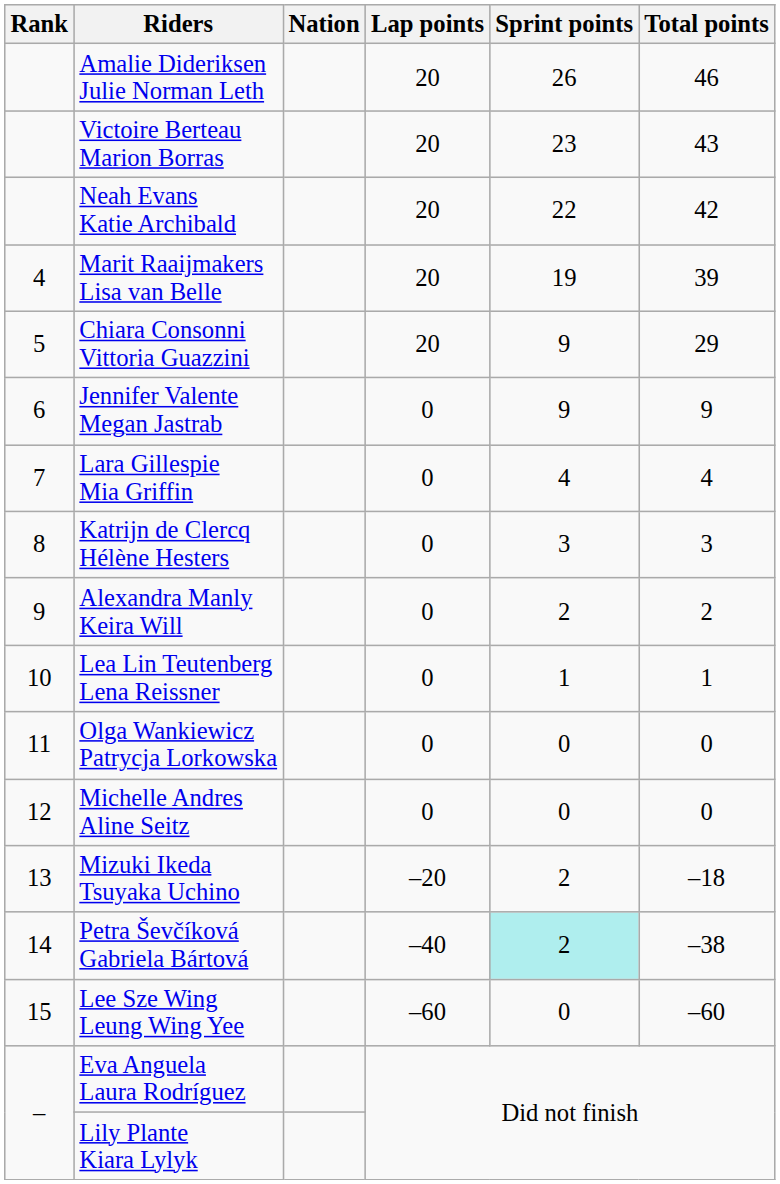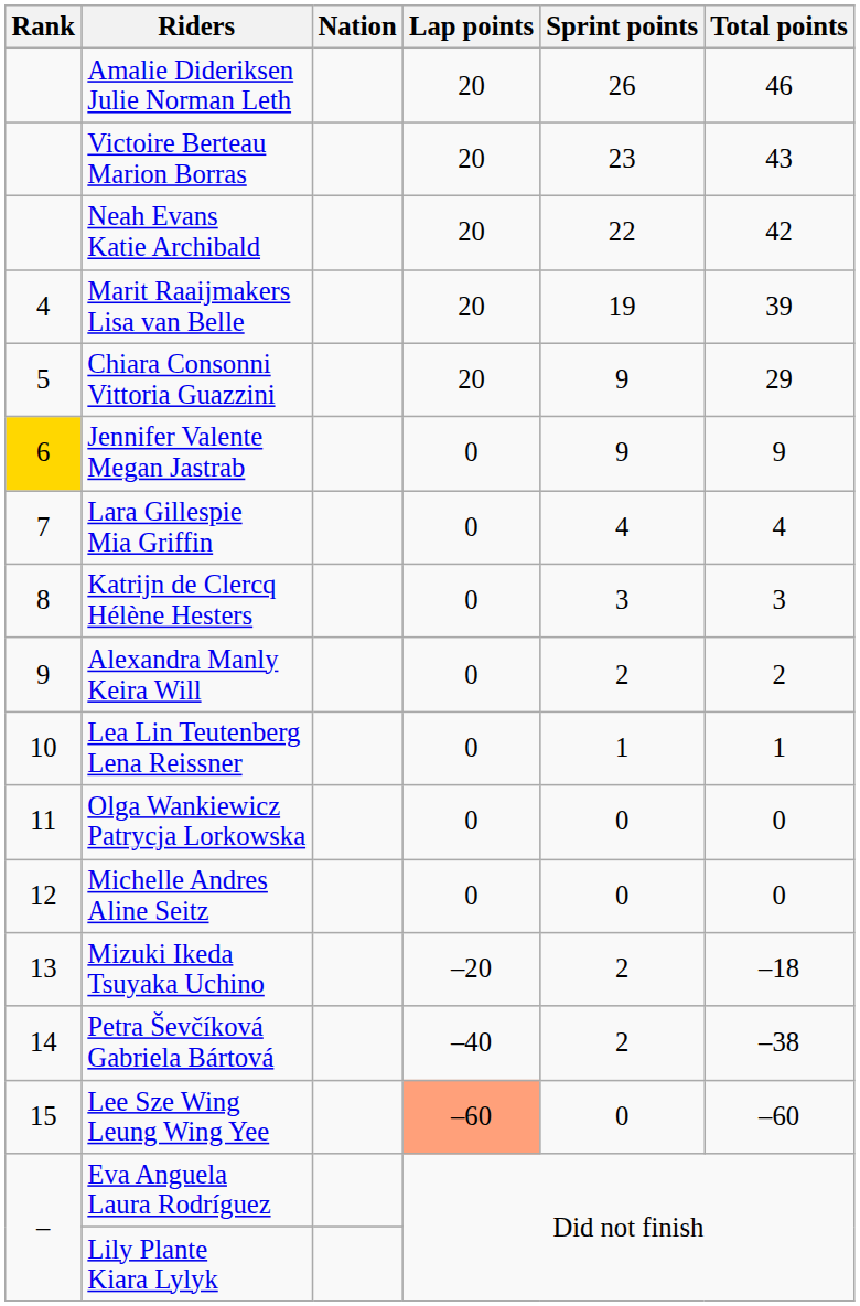Jennifer Valente Megan Jastrab | Rank: no background -> gold background
Petra Ševčíková Gabriela Bártová | Sprint points: paleturquoise background -> no background
Lee Sze Wing Leung Wing Yee | Lap points: no background -> lightsalmon background
